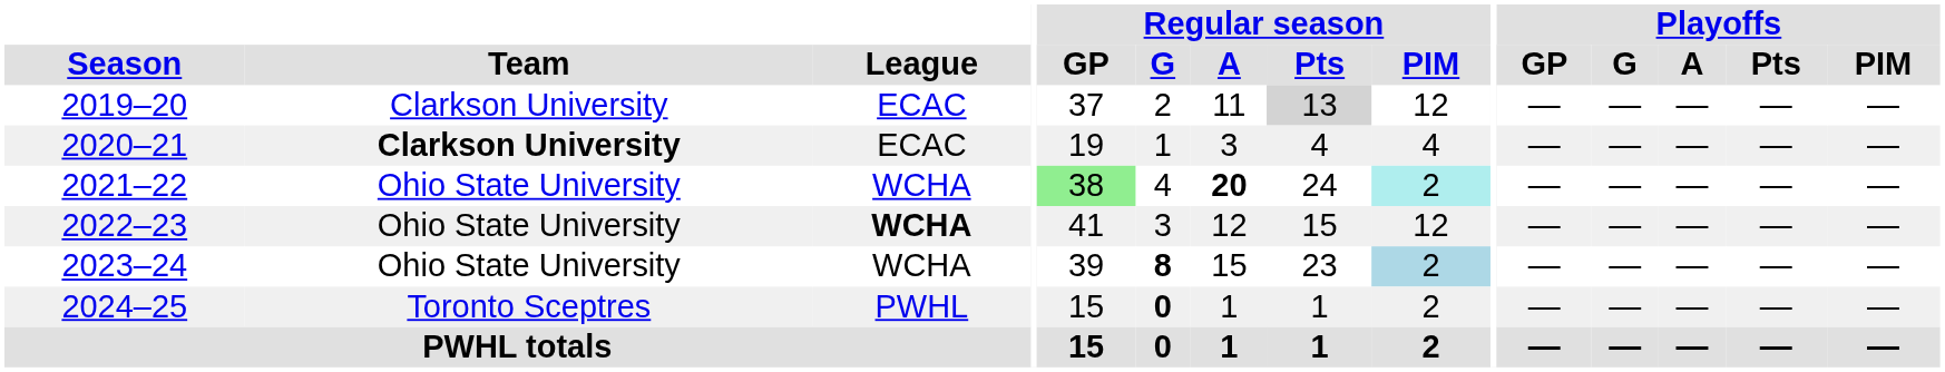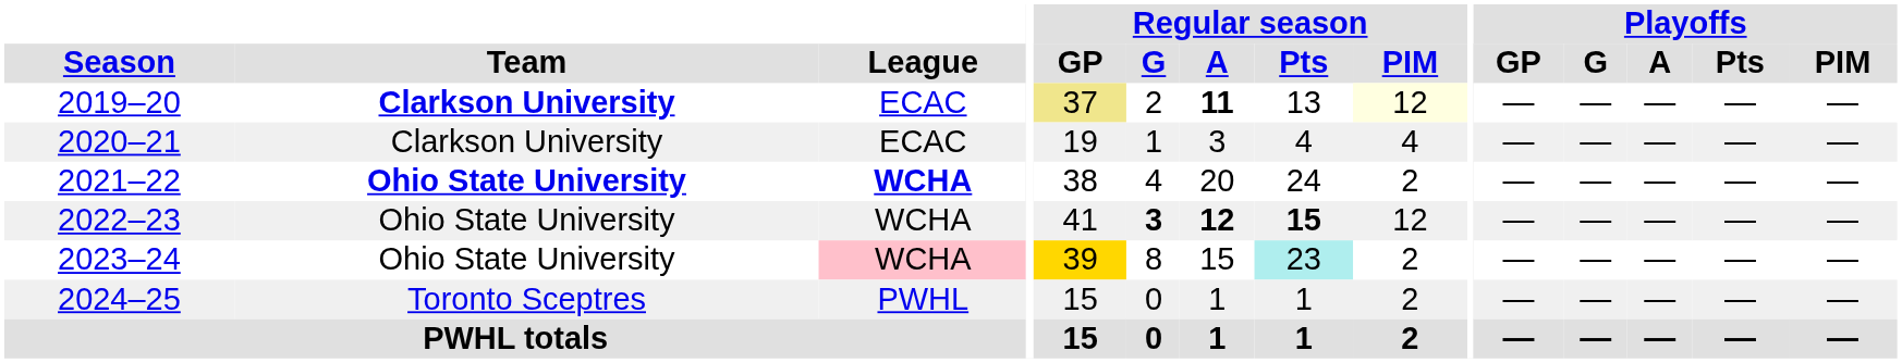2019–20 | Team: normal -> bold
2019–20 | Regular season / GP: no background -> khaki background
2019–20 | Regular season / A: normal -> bold
2019–20 | Regular season / Pts: lightgrey background -> no background
2019–20 | Regular season / PIM: no background -> lightyellow background
2020–21 | Team: bold -> normal
2021–22 | Team: normal -> bold
2021–22 | League: normal -> bold
2021–22 | Regular season / GP: lightgreen background -> no background
2021–22 | Regular season / A: bold -> normal
2021–22 | Regular season / PIM: paleturquoise background -> no background
2022–23 | League: bold -> normal
2022–23 | Regular season / G: normal -> bold
2022–23 | Regular season / A: normal -> bold
2022–23 | Regular season / Pts: normal -> bold
2023–24 | League: no background -> pink background
2023–24 | Regular season / GP: no background -> gold background
2023–24 | Regular season / G: bold -> normal
2023–24 | Regular season / Pts: no background -> paleturquoise background
2023–24 | Regular season / PIM: lightblue background -> no background
2024–25 | Regular season / G: bold -> normal
